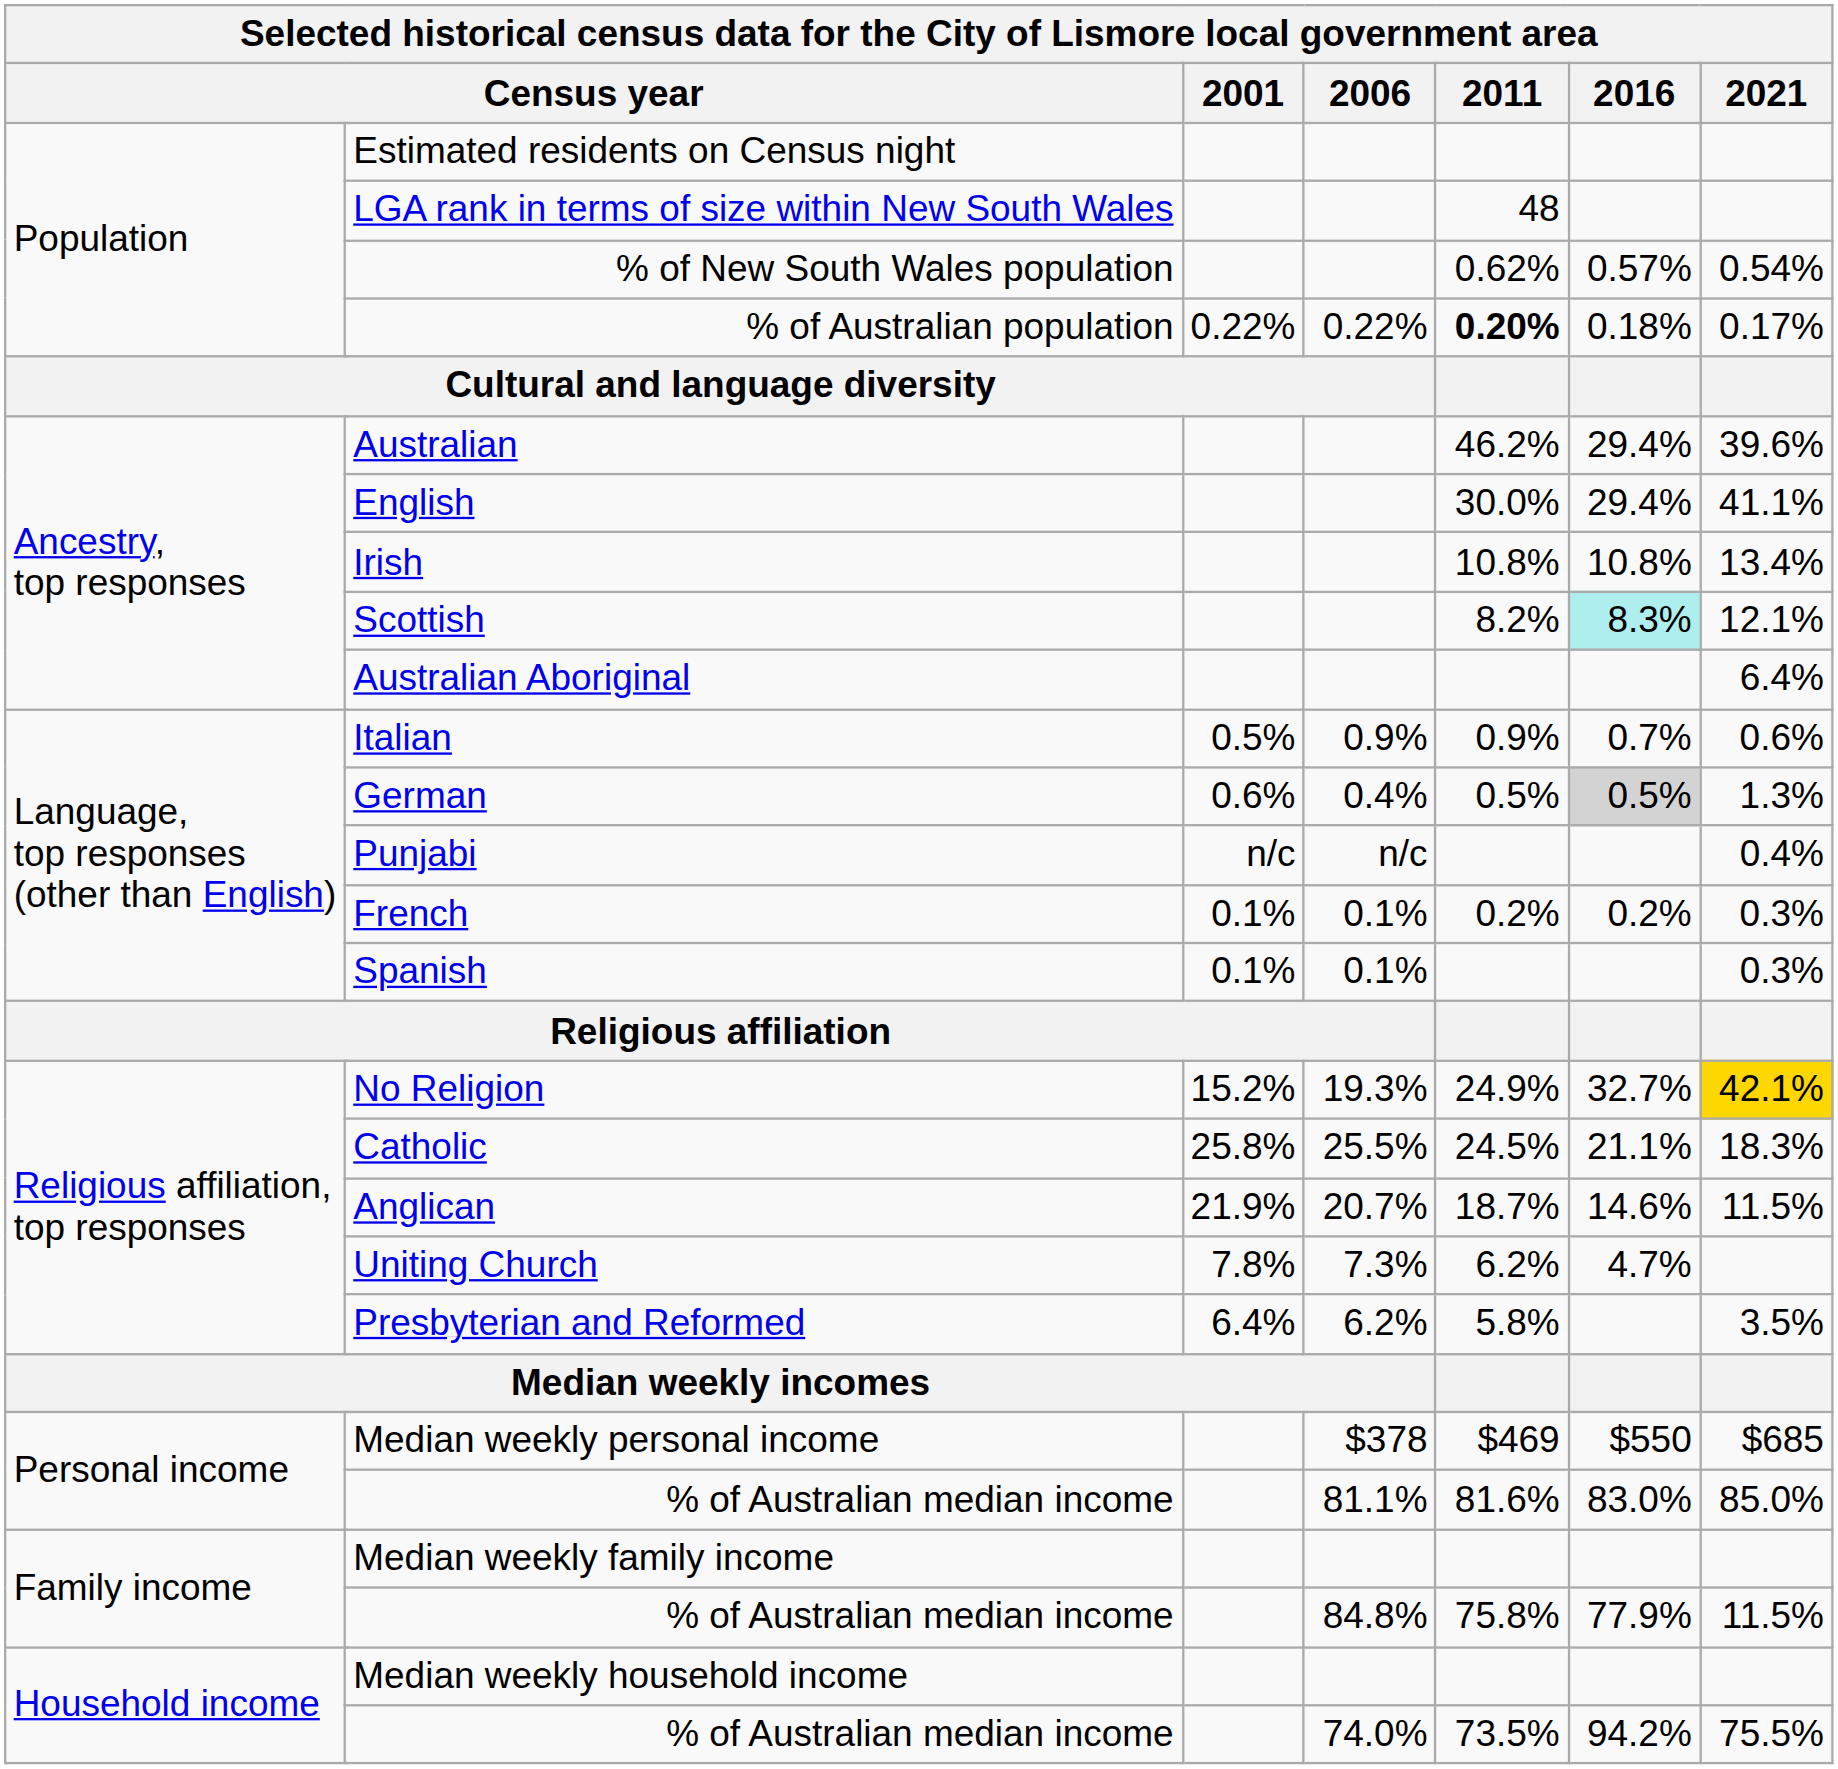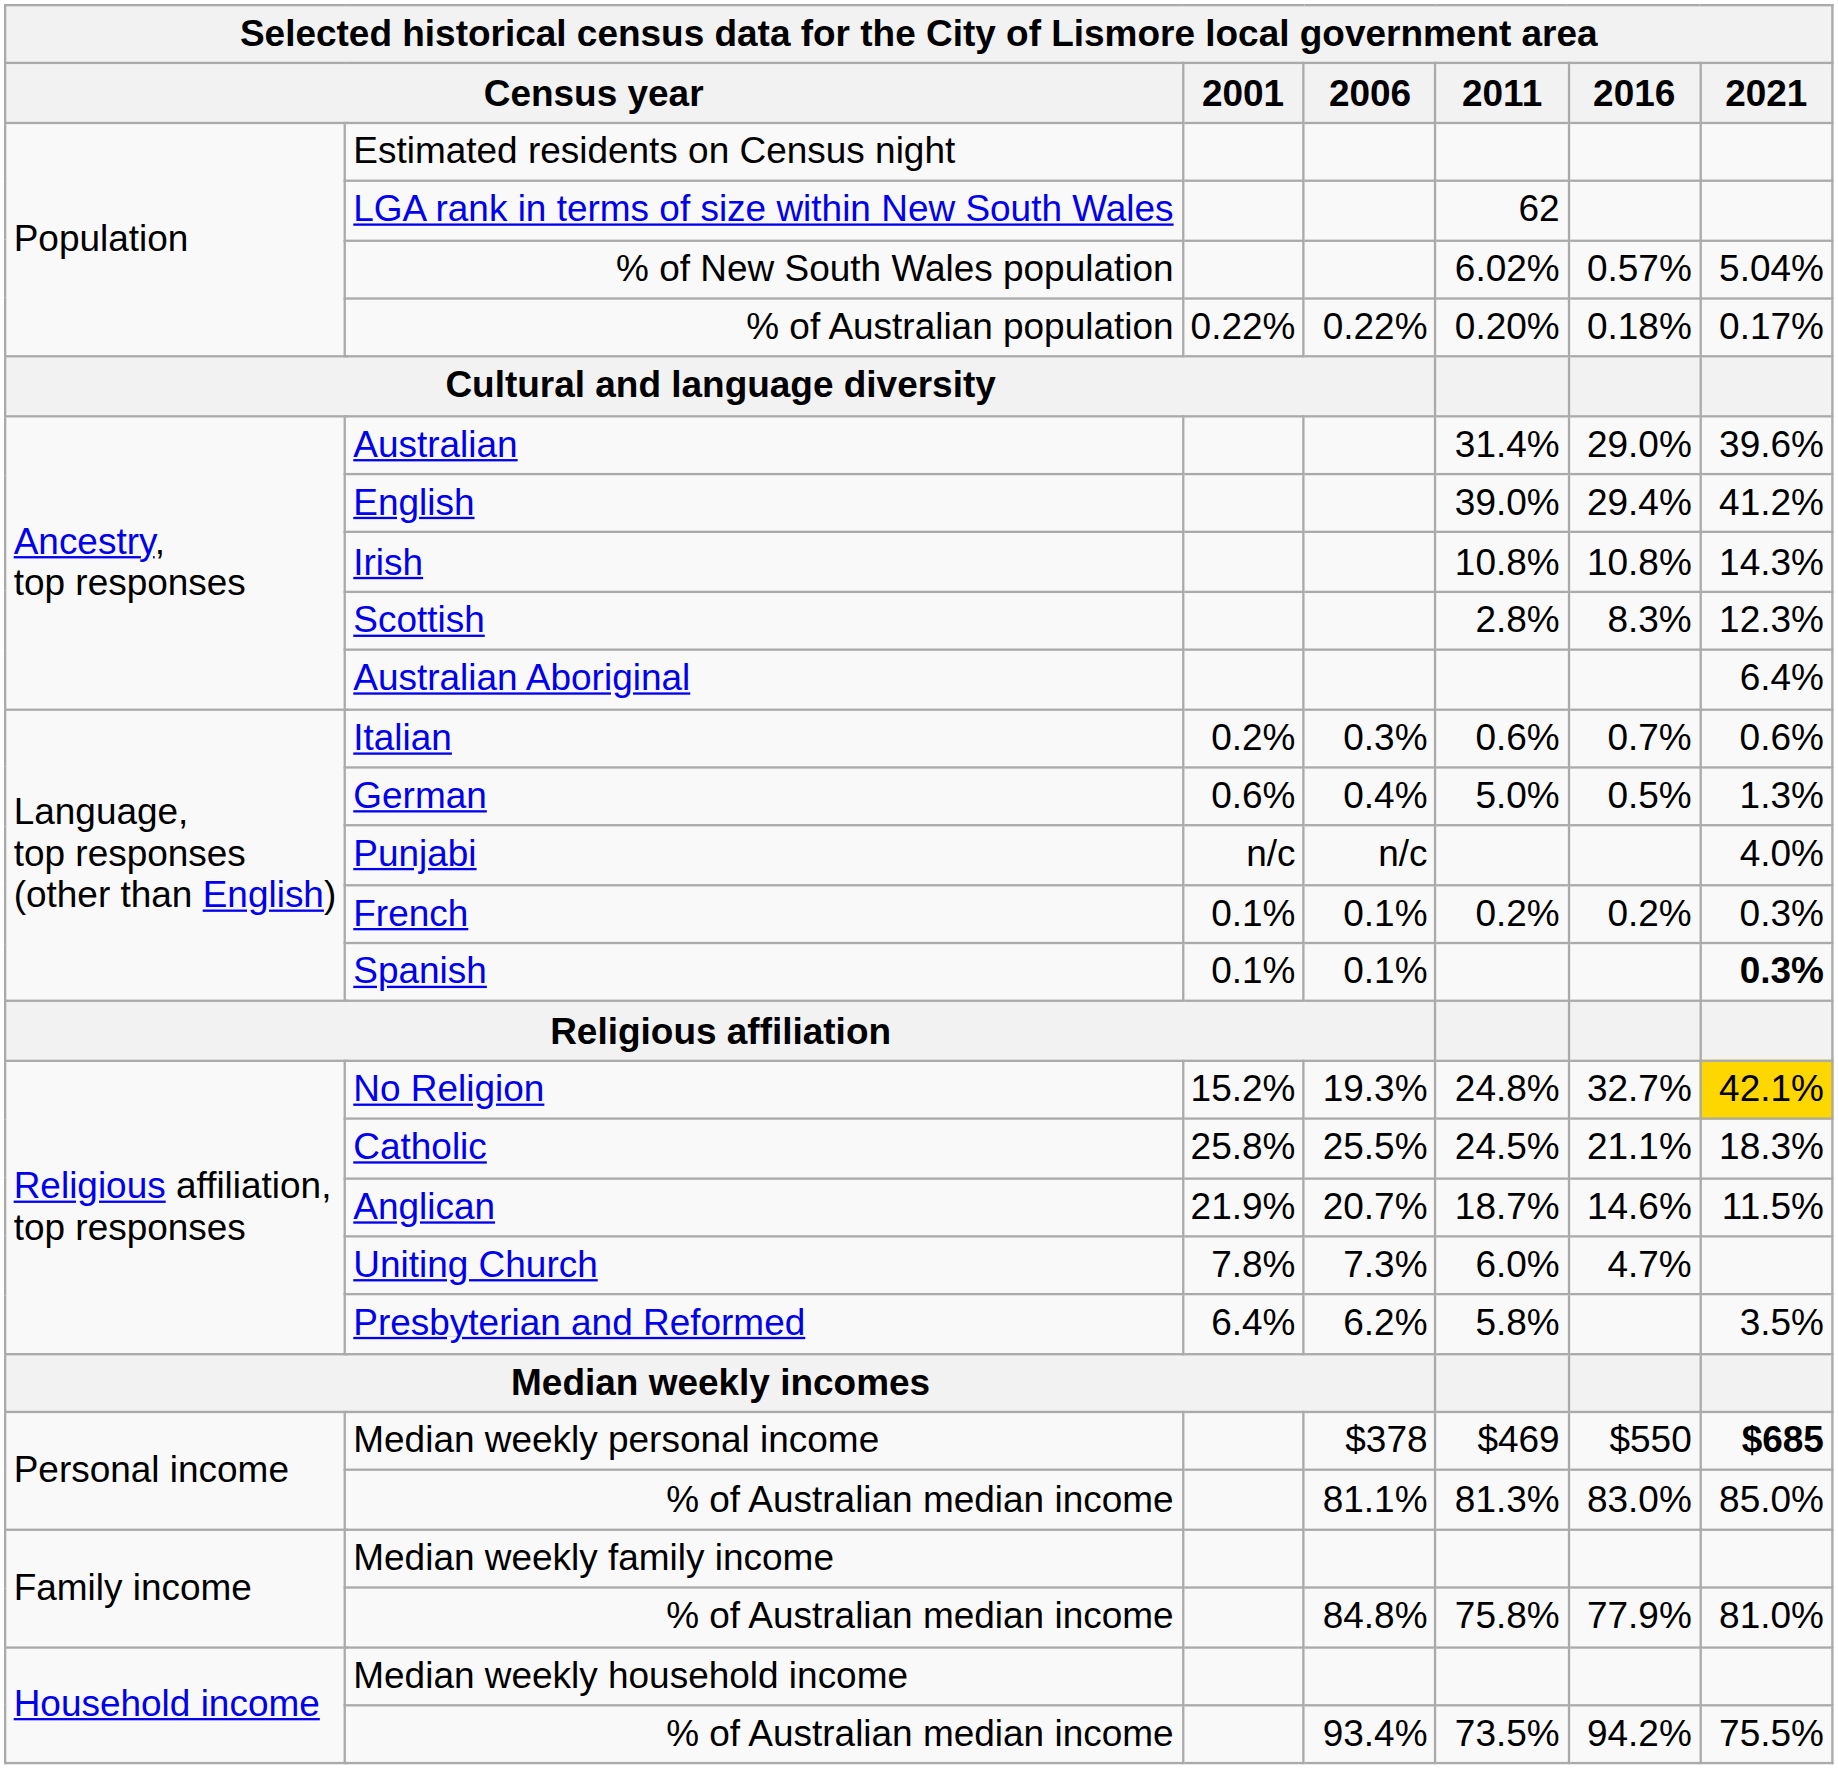LGA rank in terms of size within New South Wales | 2011: 48 -> 62
% of New South Wales population | 2011: 0.62% -> 6.02%
% of New South Wales population | 2021: 0.54% -> 5.04%
% of Australian population | 2011: bold -> normal
Australian | 2011: 46.2% -> 31.4%
Australian | 2016: 29.4% -> 29.0%
English | 2011: 30.0% -> 39.0%
English | 2021: 41.1% -> 41.2%
Irish | 2021: 13.4% -> 14.3%
Scottish | 2011: 8.2% -> 2.8%
Scottish | 2016: paleturquoise background -> no background
Scottish | 2021: 12.1% -> 12.3%
Italian | 2001: 0.5% -> 0.2%
Italian | 2006: 0.9% -> 0.3%
Italian | 2011: 0.9% -> 0.6%
German | 2011: 0.5% -> 5.0%
German | 2016: lightgrey background -> no background
Punjabi | 2021: 0.4% -> 4.0%
Spanish | 2021: normal -> bold
No Religion | 2011: 24.9% -> 24.8%
Uniting Church | 2011: 6.2% -> 6.0%
Median weekly personal income | 2021: normal -> bold
Personal income / % of Australian median income | 2011: 81.6% -> 81.3%
Family income / % of Australian median income | 2021: 11.5% -> 81.0%
Household income / % of Australian median income | 2006: 74.0% -> 93.4%
